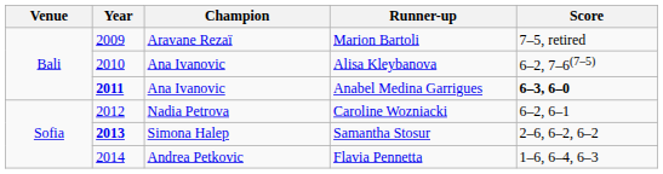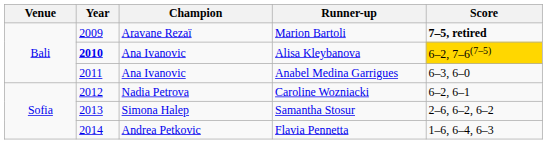Marion Bartoli | Score: normal -> bold
Alisa Kleybanova | Year: normal -> bold
Alisa Kleybanova | Score: no background -> gold background
Anabel Medina Garrigues | Year: bold -> normal
Anabel Medina Garrigues | Score: bold -> normal
Samantha Stosur | Year: bold -> normal
